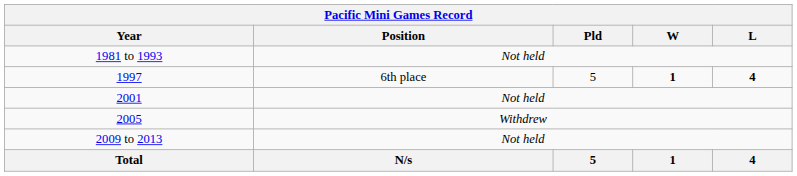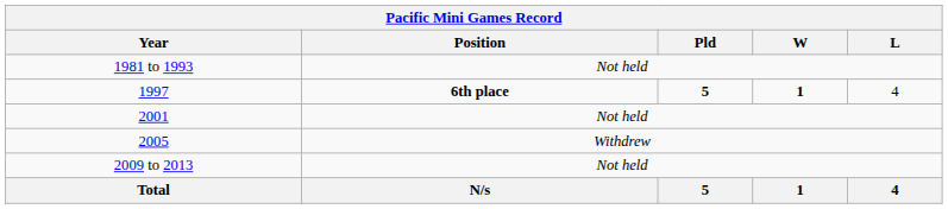1997 | Position: normal -> bold
1997 | Pld: normal -> bold
1997 | L: bold -> normal
